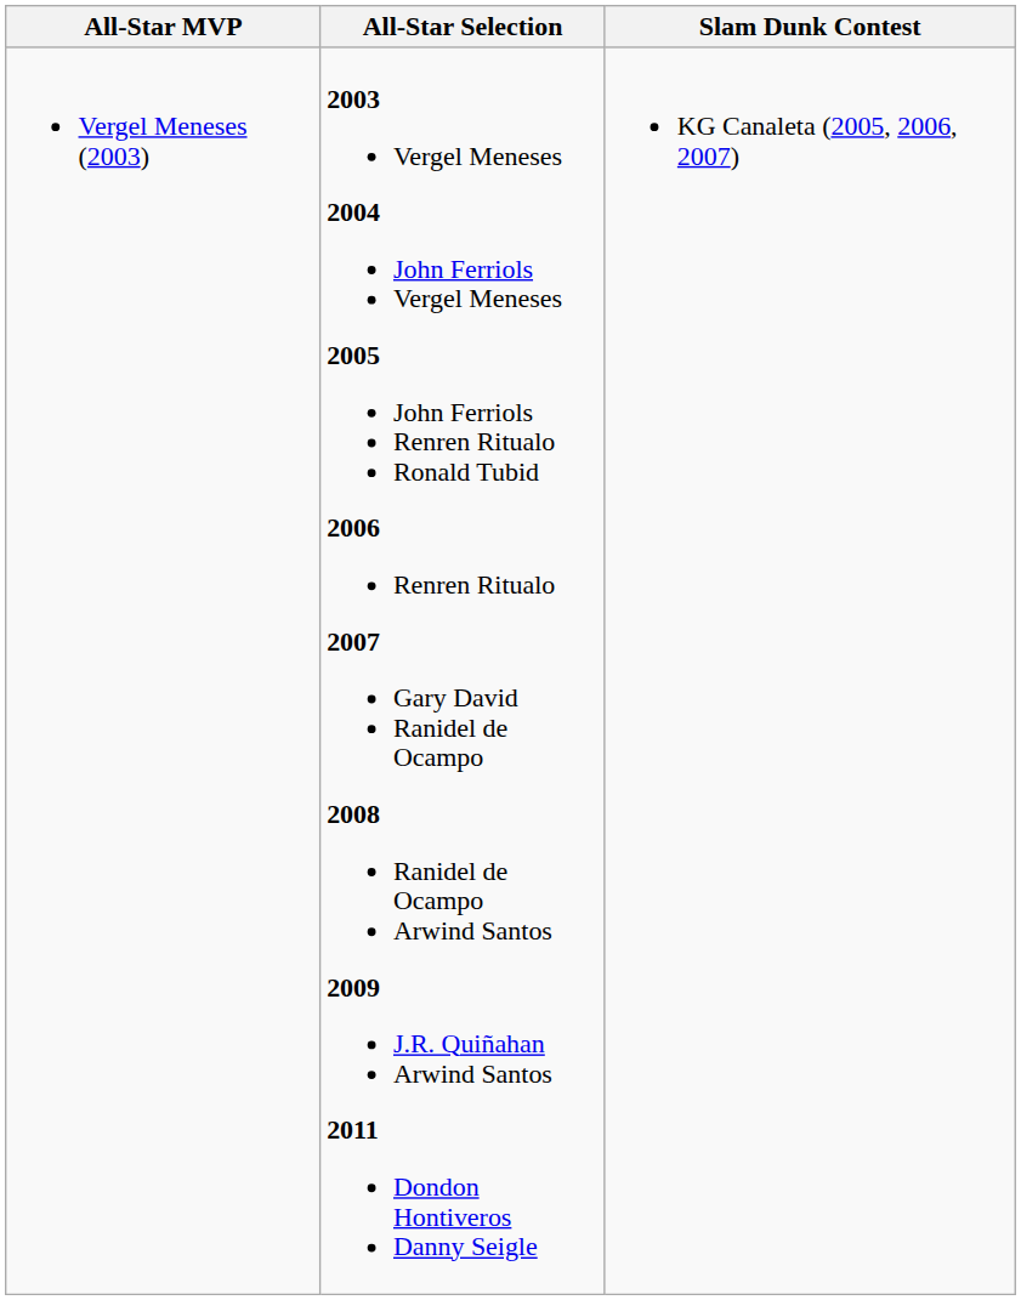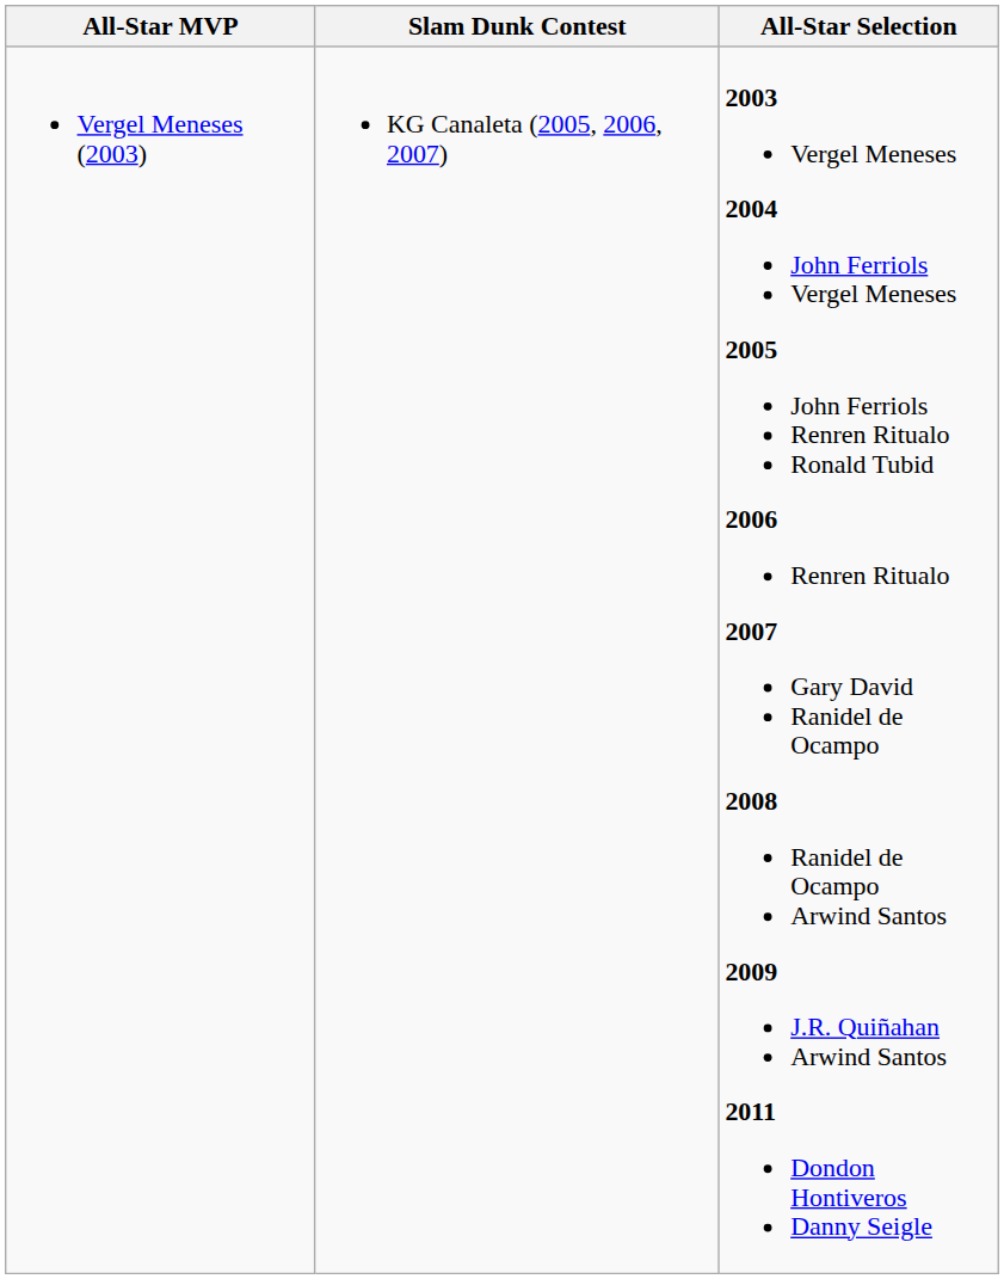columns swapped: All-Star Selection <-> Slam Dunk Contest
